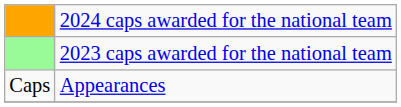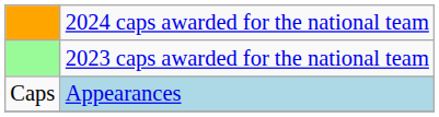row 3 | column 2: no background -> lightblue background
